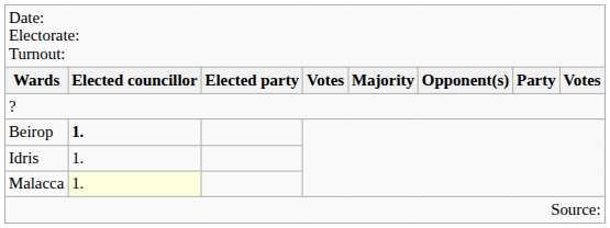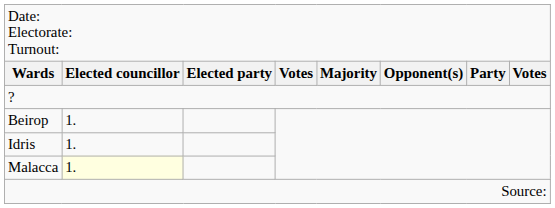Beirop | column 2: bold -> normal
